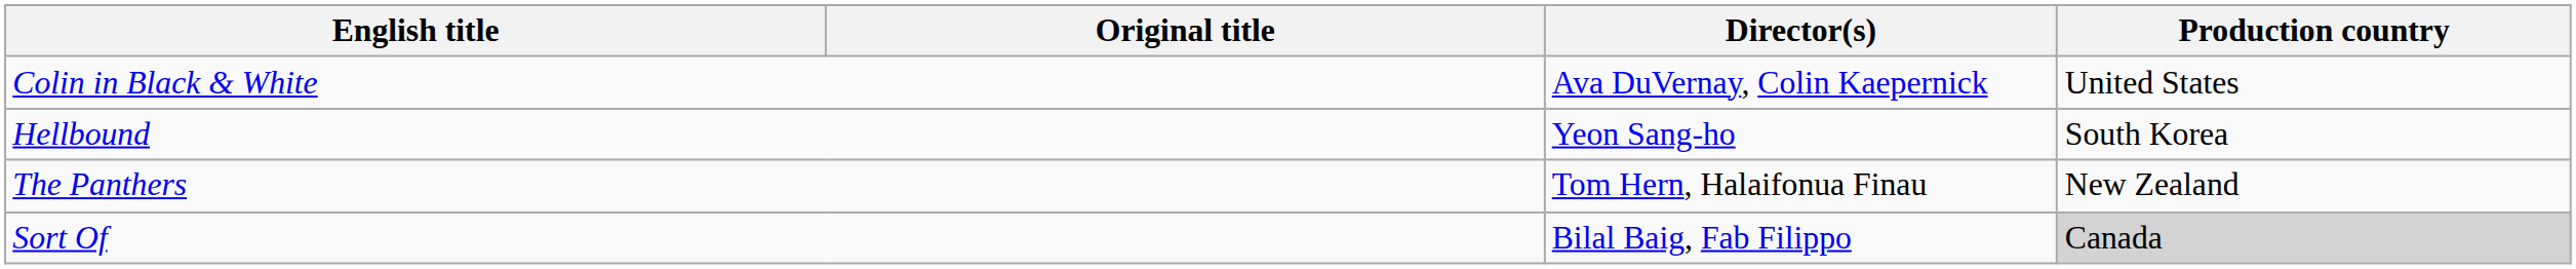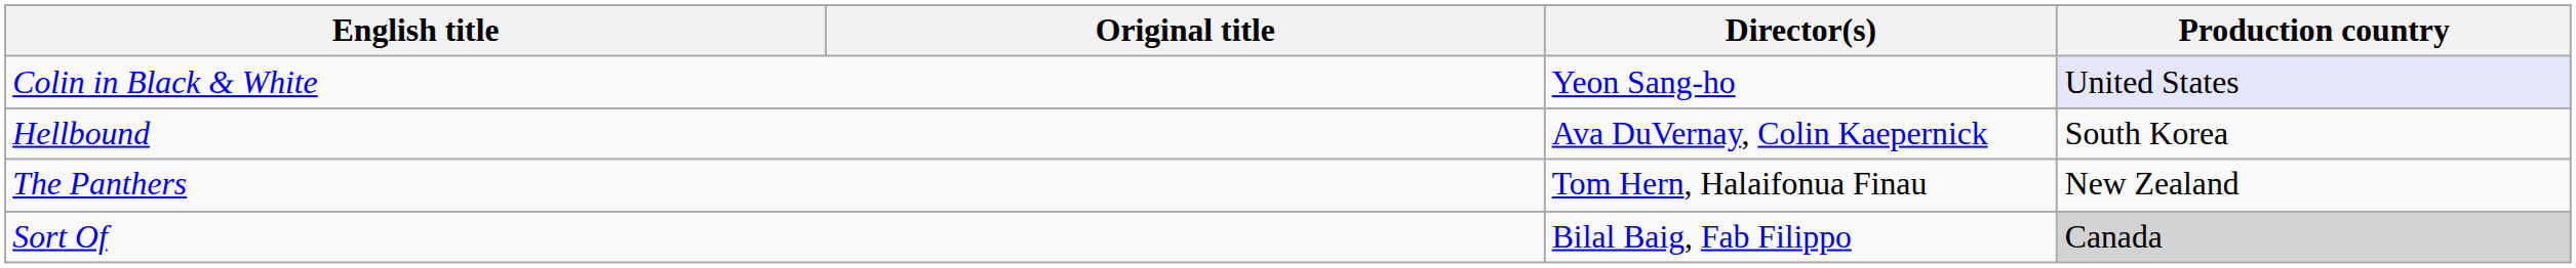Colin in Black & White | Director(s): Ava DuVernay, Colin Kaepernick -> Yeon Sang-ho
Colin in Black & White | Production country: no background -> lavender background
Hellbound | Director(s): Yeon Sang-ho -> Ava DuVernay, Colin Kaepernick
